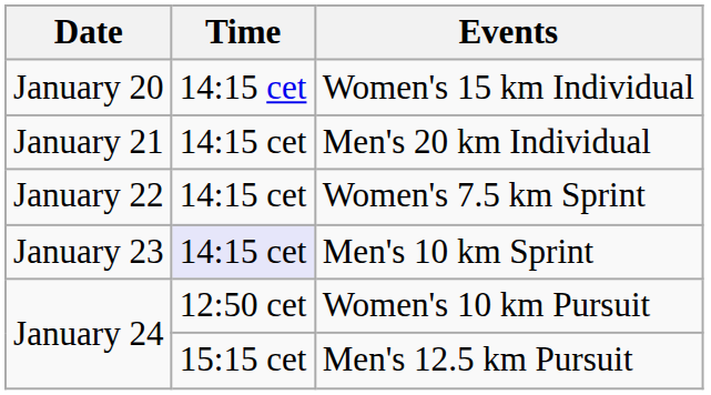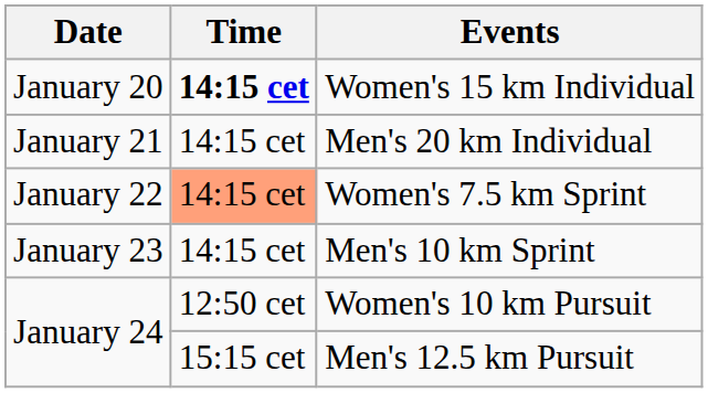Women's 15 km Individual | Time: normal -> bold
Women's 7.5 km Sprint | Time: no background -> lightsalmon background
Men's 10 km Sprint | Time: lavender background -> no background
